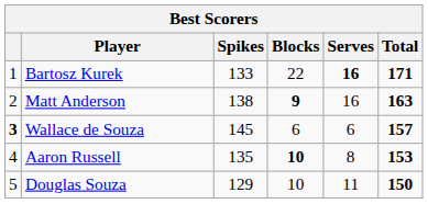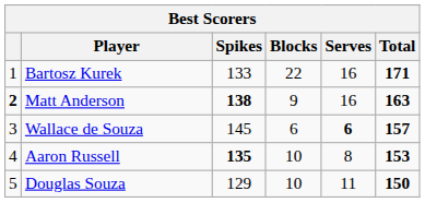Bartosz Kurek | Serves: bold -> normal
Matt Anderson | column 1: normal -> bold
Matt Anderson | Spikes: normal -> bold
Matt Anderson | Blocks: bold -> normal
Wallace de Souza | column 1: bold -> normal
Wallace de Souza | Serves: normal -> bold
Aaron Russell | Spikes: normal -> bold
Aaron Russell | Blocks: bold -> normal
